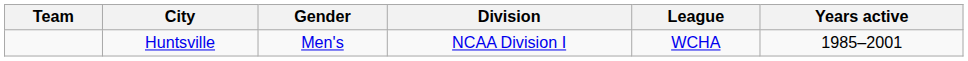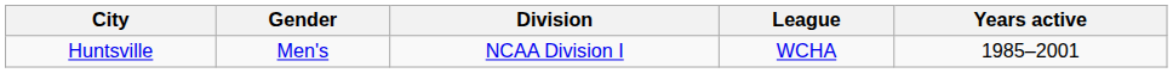- column: Team
